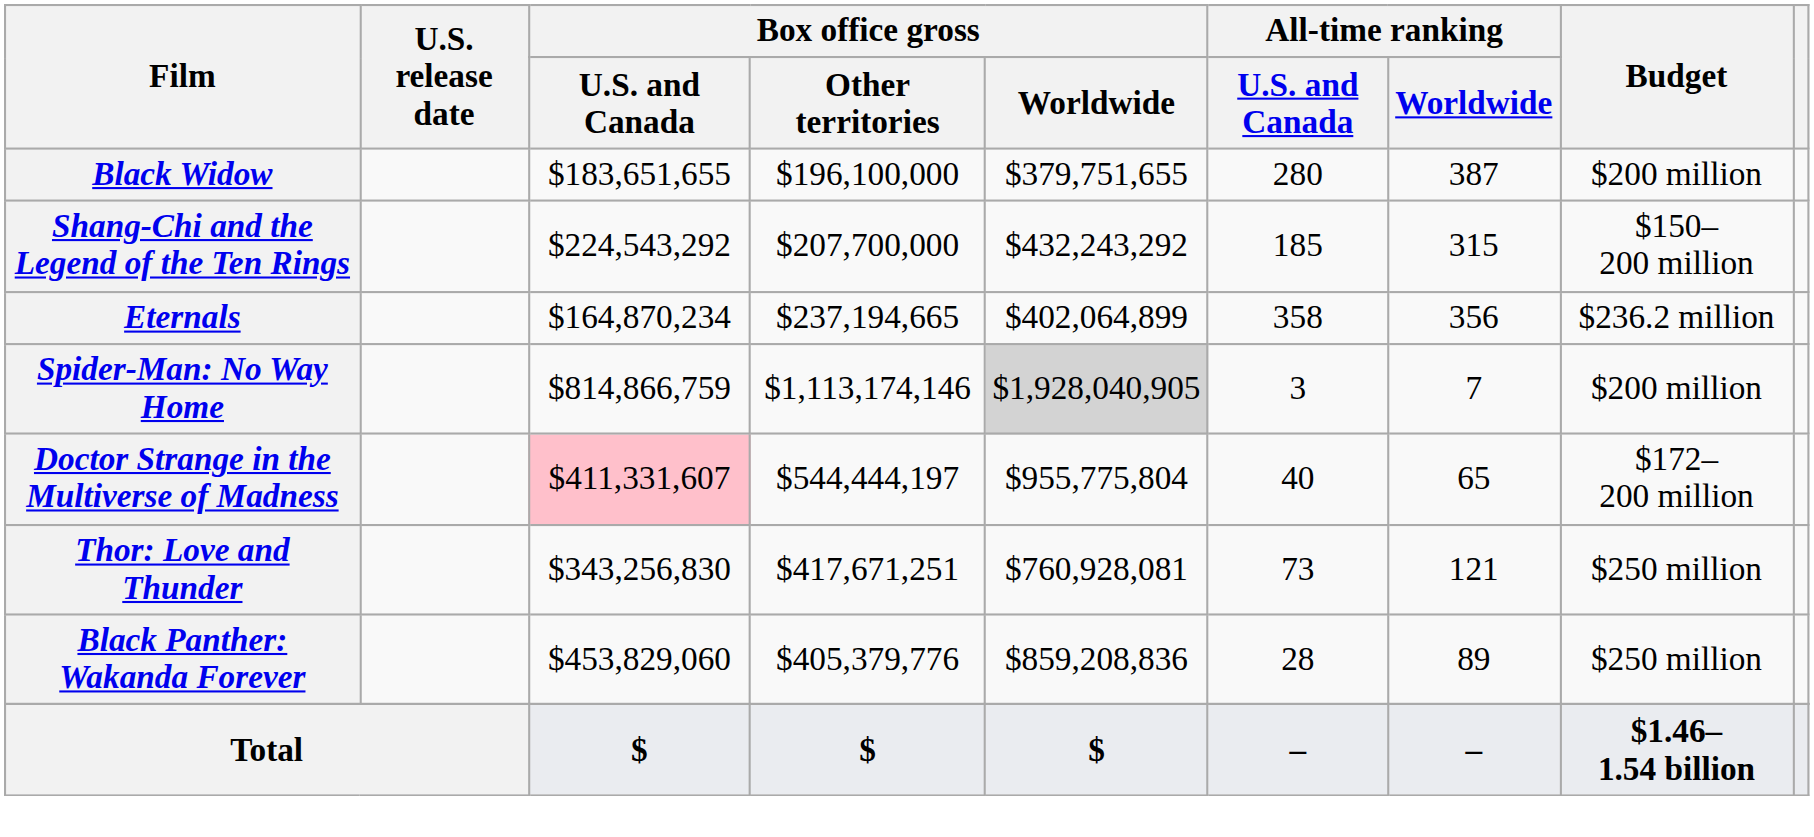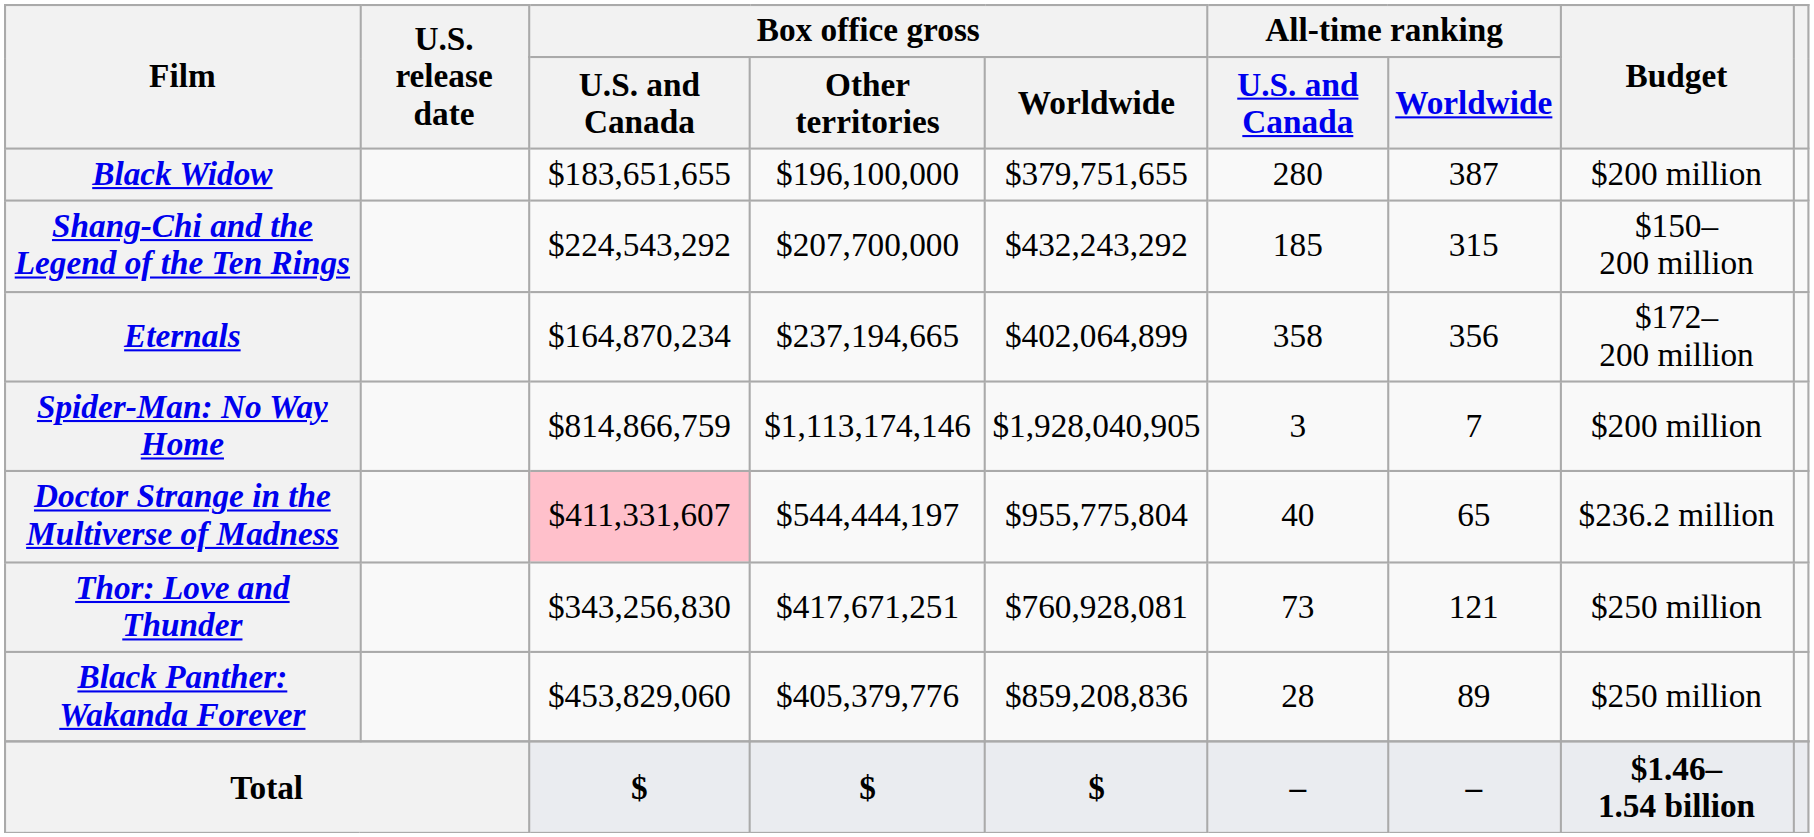Eternals | Budget: $236.2 million -> $172–200 million
Spider-Man: No Way Home | Box office gross / Worldwide: lightgrey background -> no background
Doctor Strange in the Multiverse of Madness | Budget: $172–200 million -> $236.2 million
